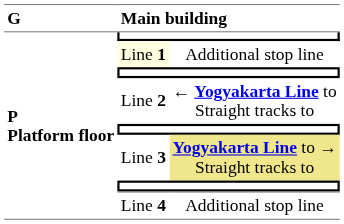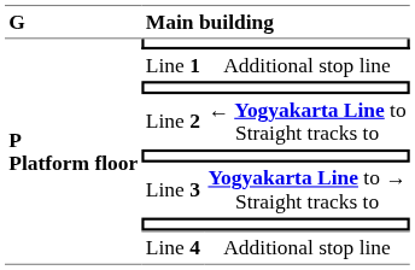Line 1 | column 2: lightyellow background -> no background
Line 3 | column 3: khaki background -> no background
